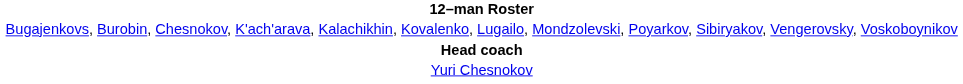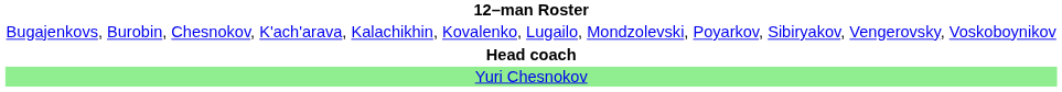row 4 | column 1: no background -> lightgreen background
